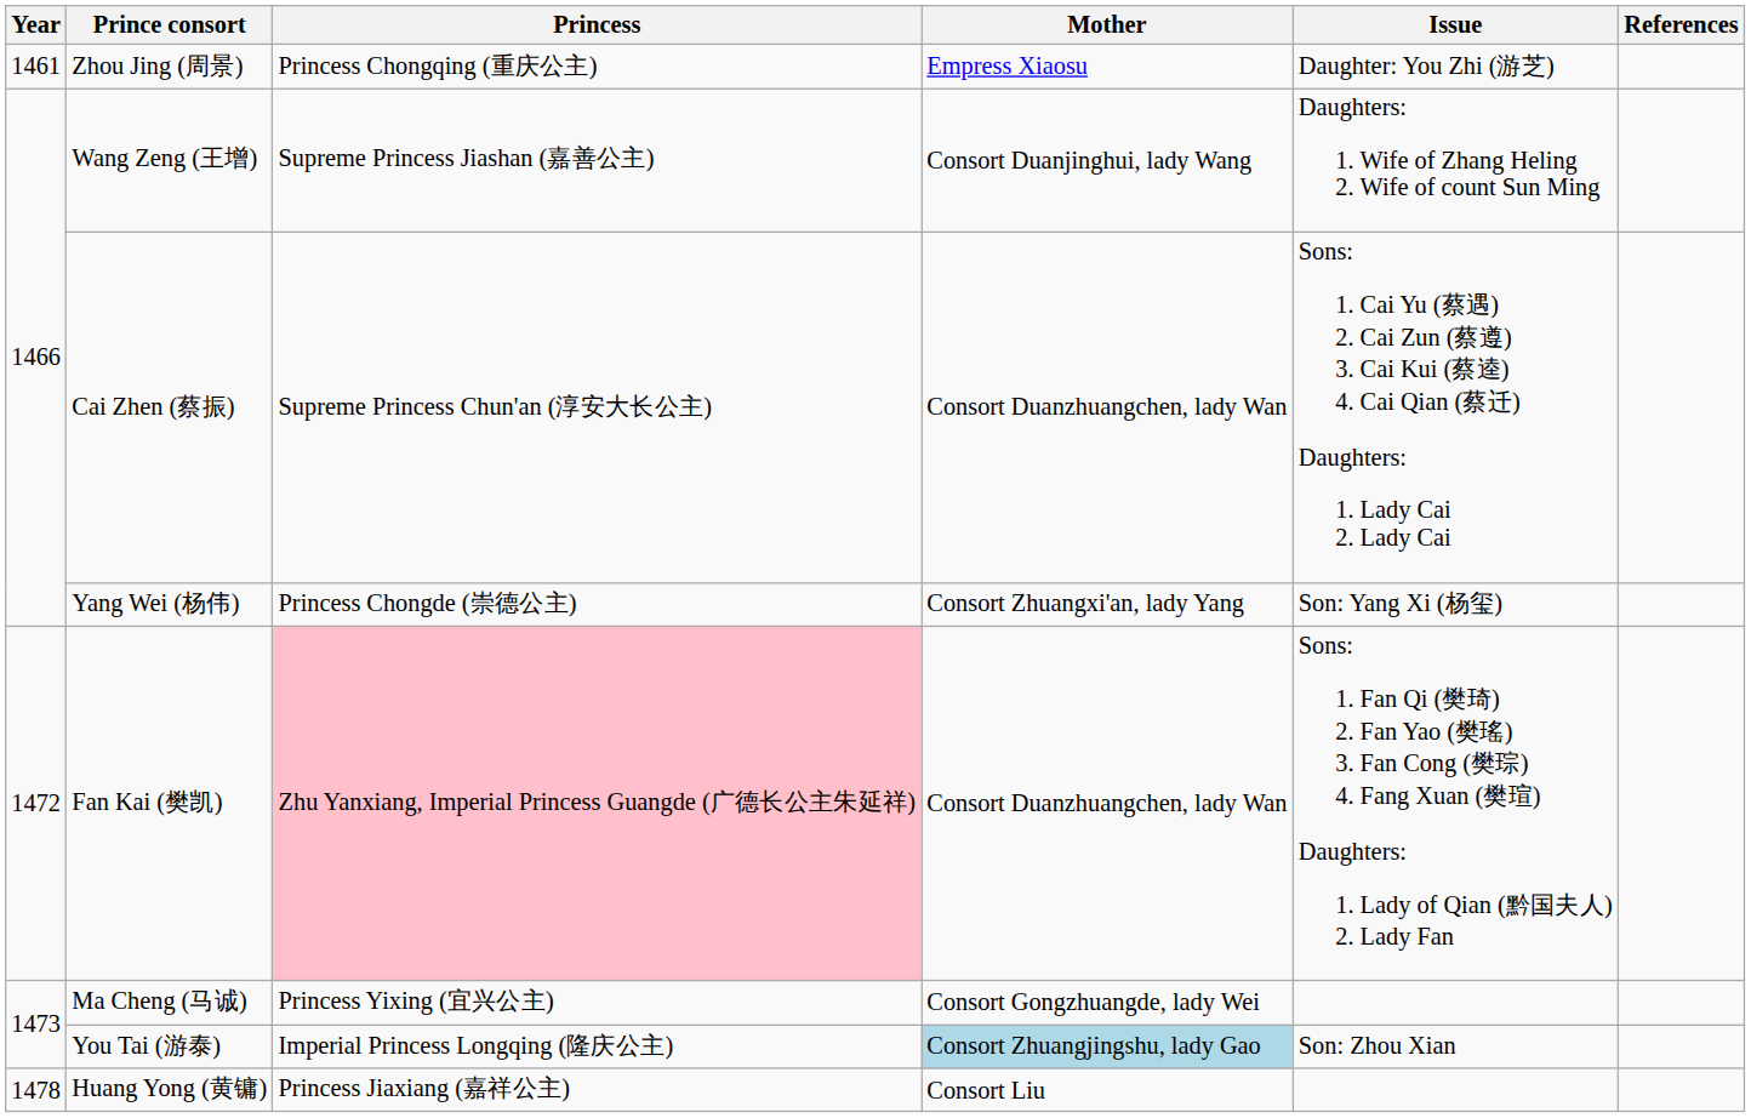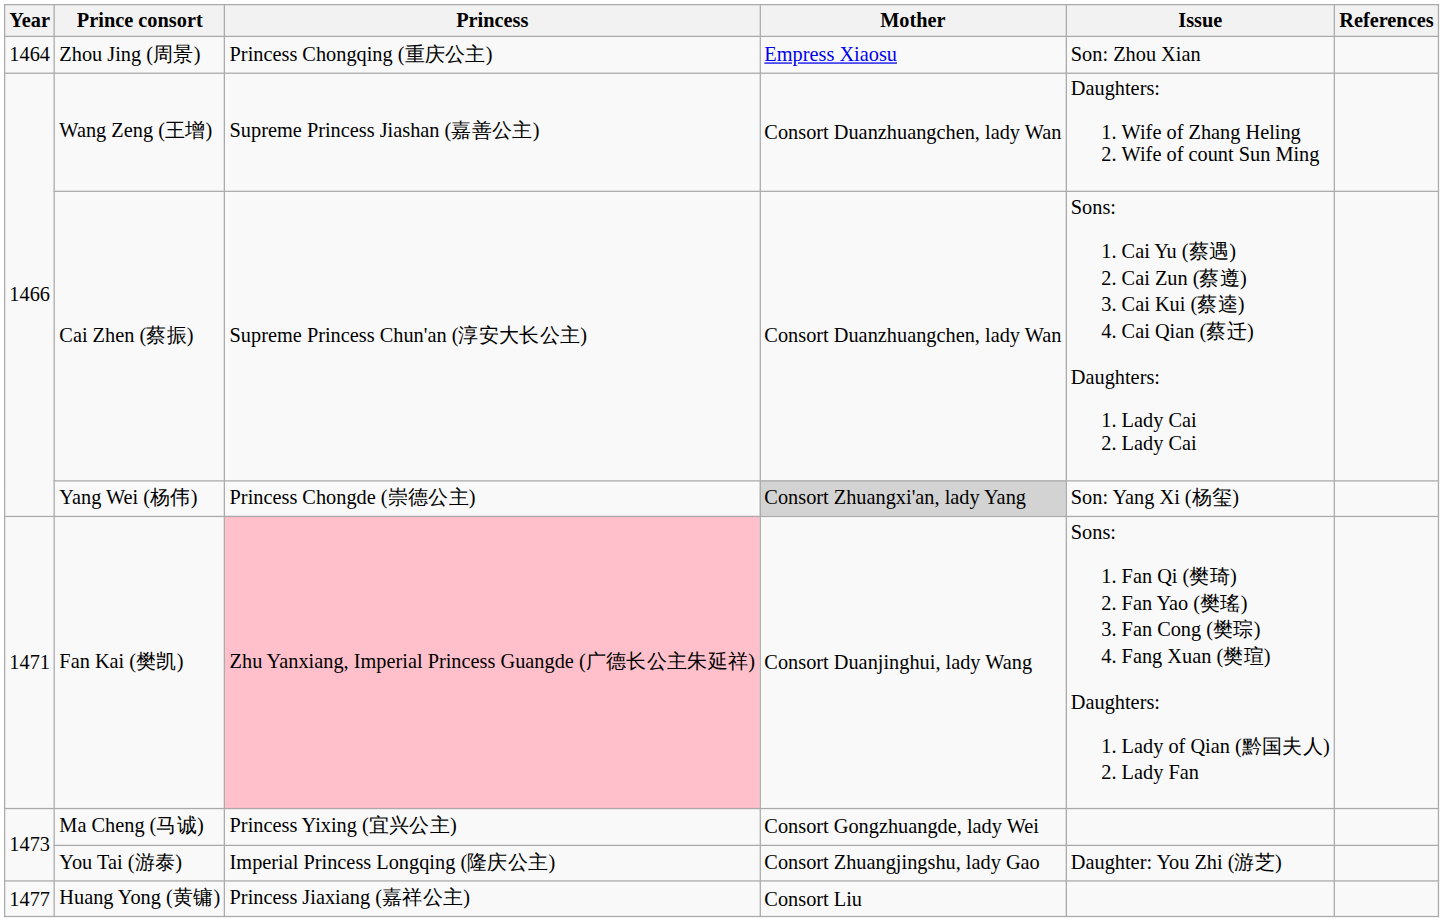Zhou Jing (周景) | Year: 1461 -> 1464
Zhou Jing (周景) | Issue: Daughter: You Zhi (游芝) -> Son: Zhou Xian
Wang Zeng (王增) | Mother: Consort Duanjinghui, lady Wang -> Consort Duanzhuangchen, lady Wan
Yang Wei (杨伟) | Mother: no background -> lightgrey background
Fan Kai (樊凯) | Year: 1472 -> 1471
Fan Kai (樊凯) | Mother: Consort Duanzhuangchen, lady Wan -> Consort Duanjinghui, lady Wang
You Tai (游泰) | Mother: lightblue background -> no background
You Tai (游泰) | Issue: Son: Zhou Xian -> Daughter: You Zhi (游芝)
Huang Yong (黄镛) | Year: 1478 -> 1477
